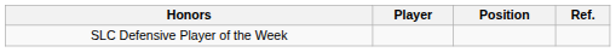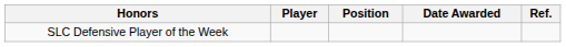+ column: Date Awarded
